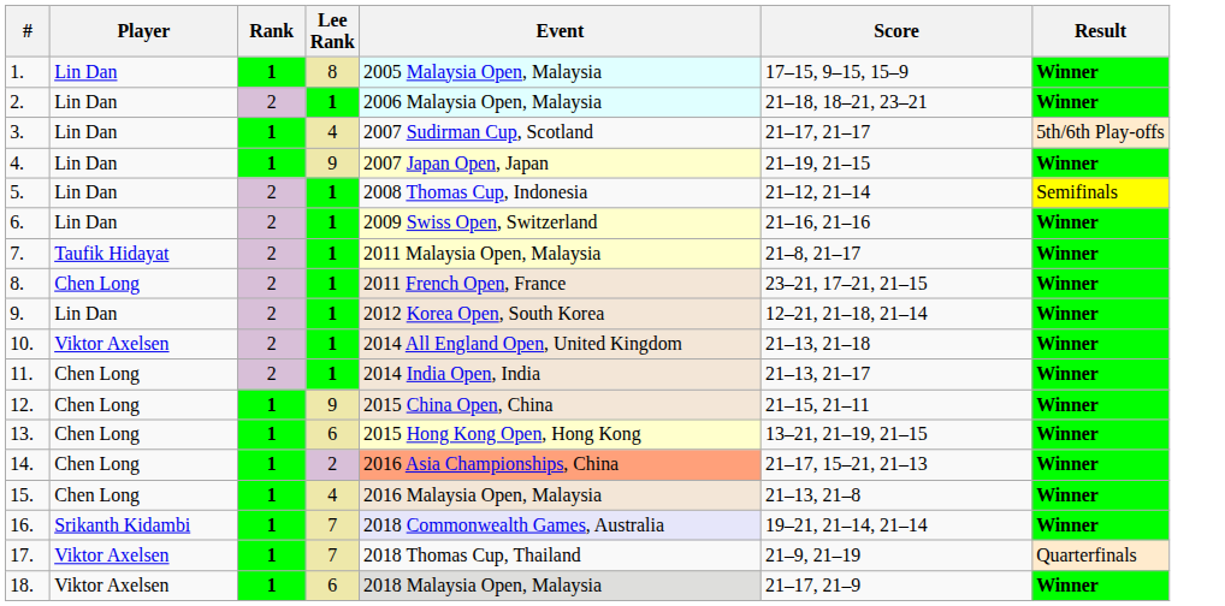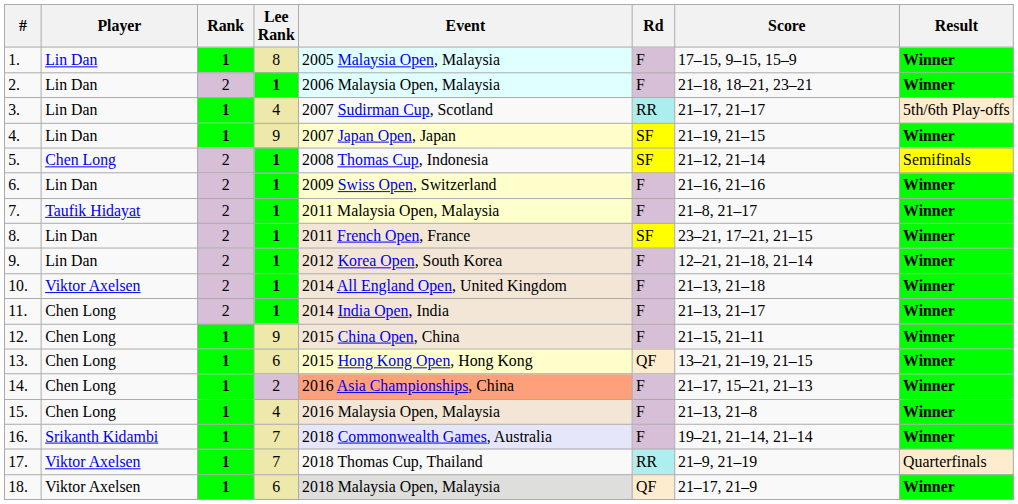+ column: Rd | F | F | RR | SF | SF | F | F | SF | F | F | F | F | QF | F | F | F | RR | QF
5. | Player: Lin Dan -> Chen Long
8. | Player: Chen Long -> Lin Dan
